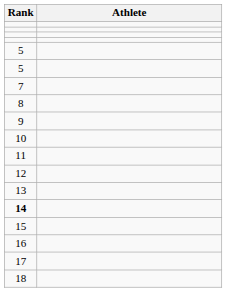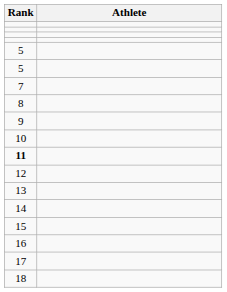row 12 | Rank: normal -> bold
row 15 | Rank: bold -> normal
